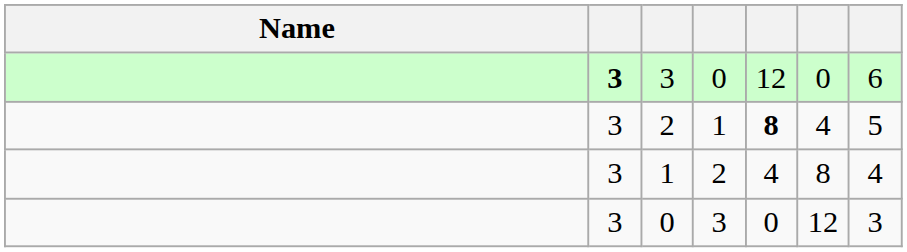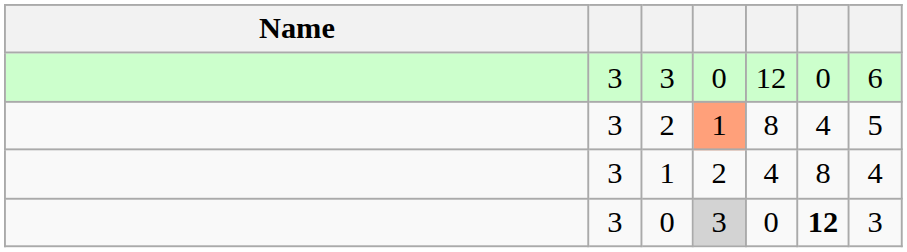row 2 | column 2: bold -> normal
row 3 | column 4: no background -> lightsalmon background
row 3 | column 5: bold -> normal
row 5 | column 4: no background -> lightgrey background
row 5 | column 6: normal -> bold
